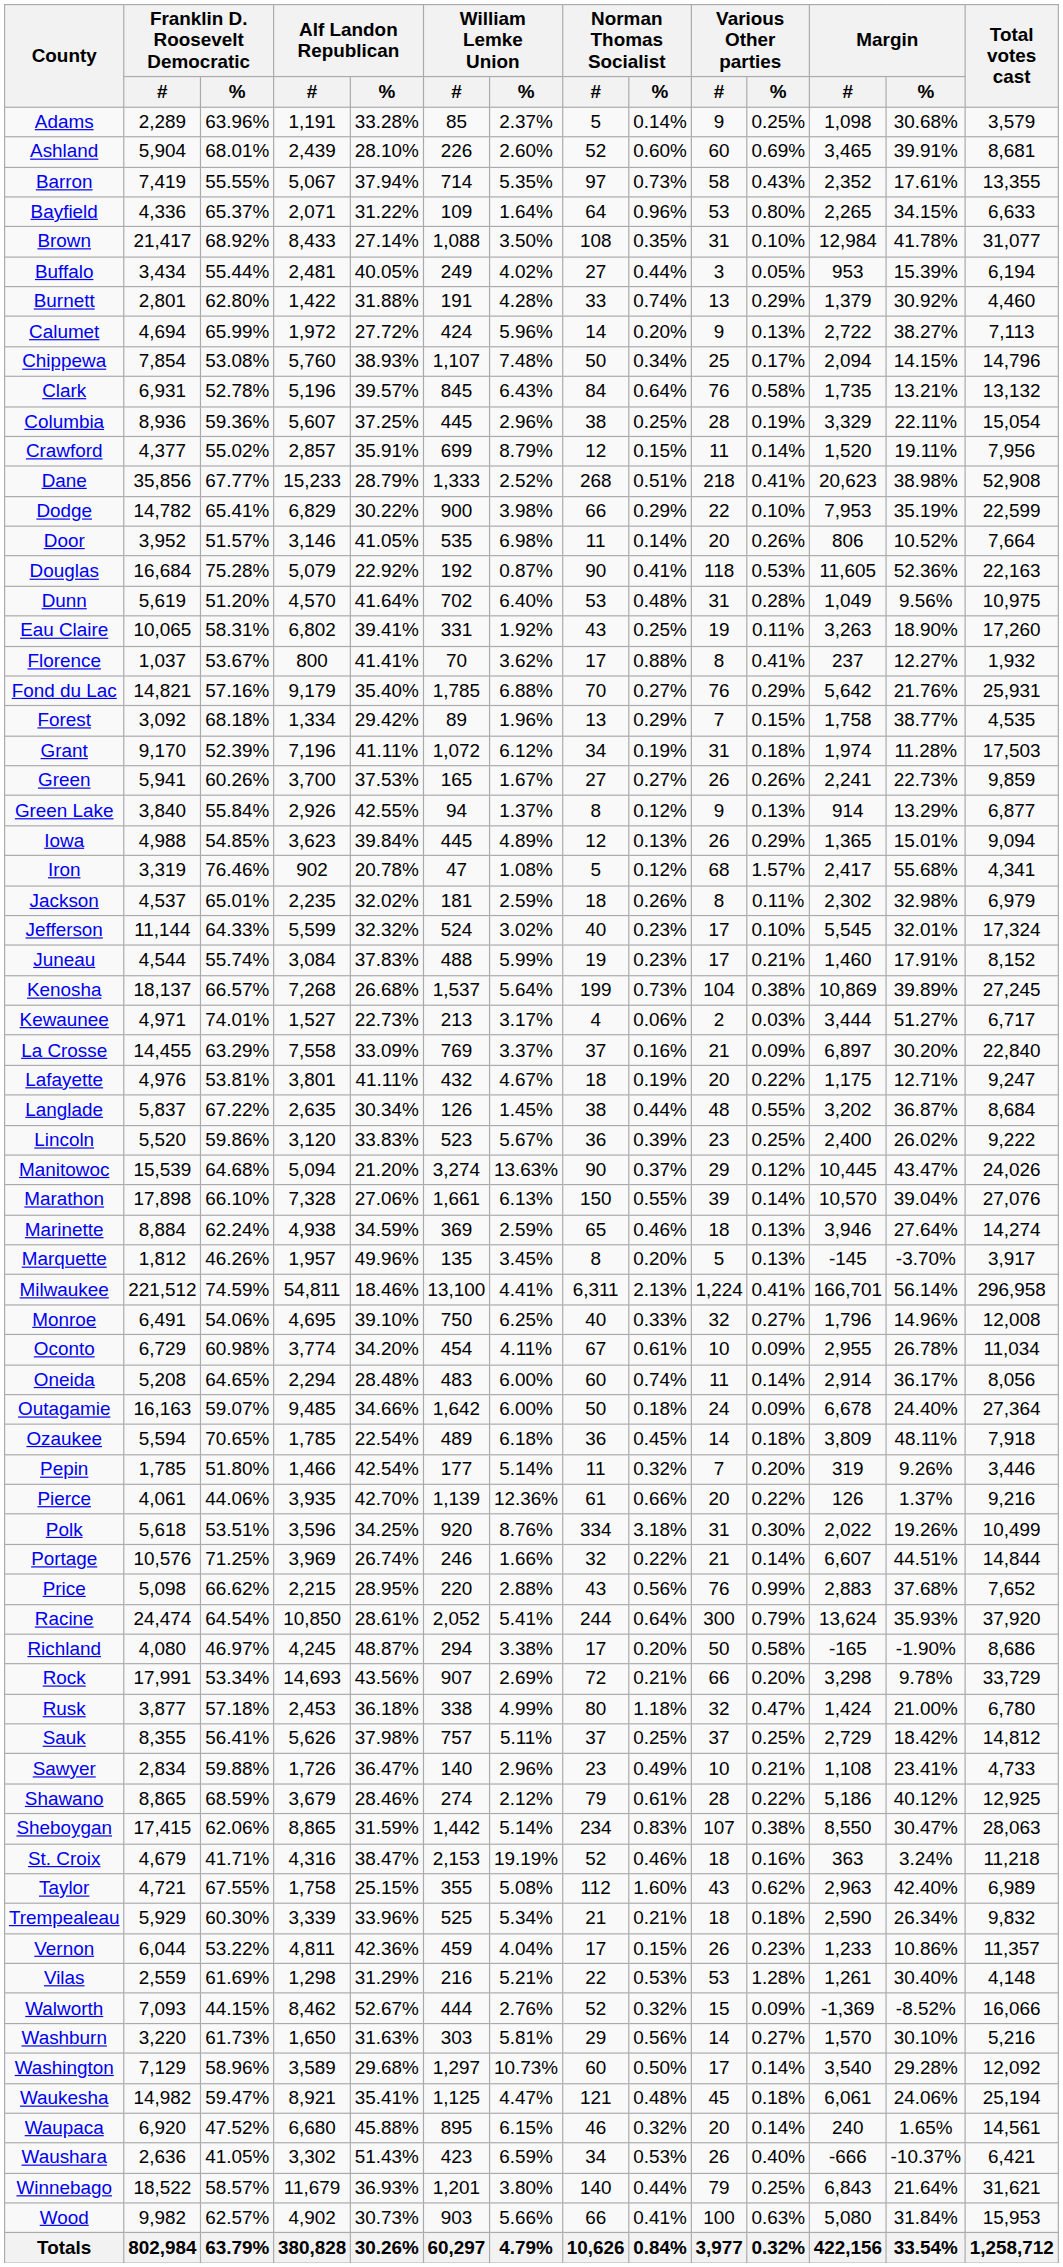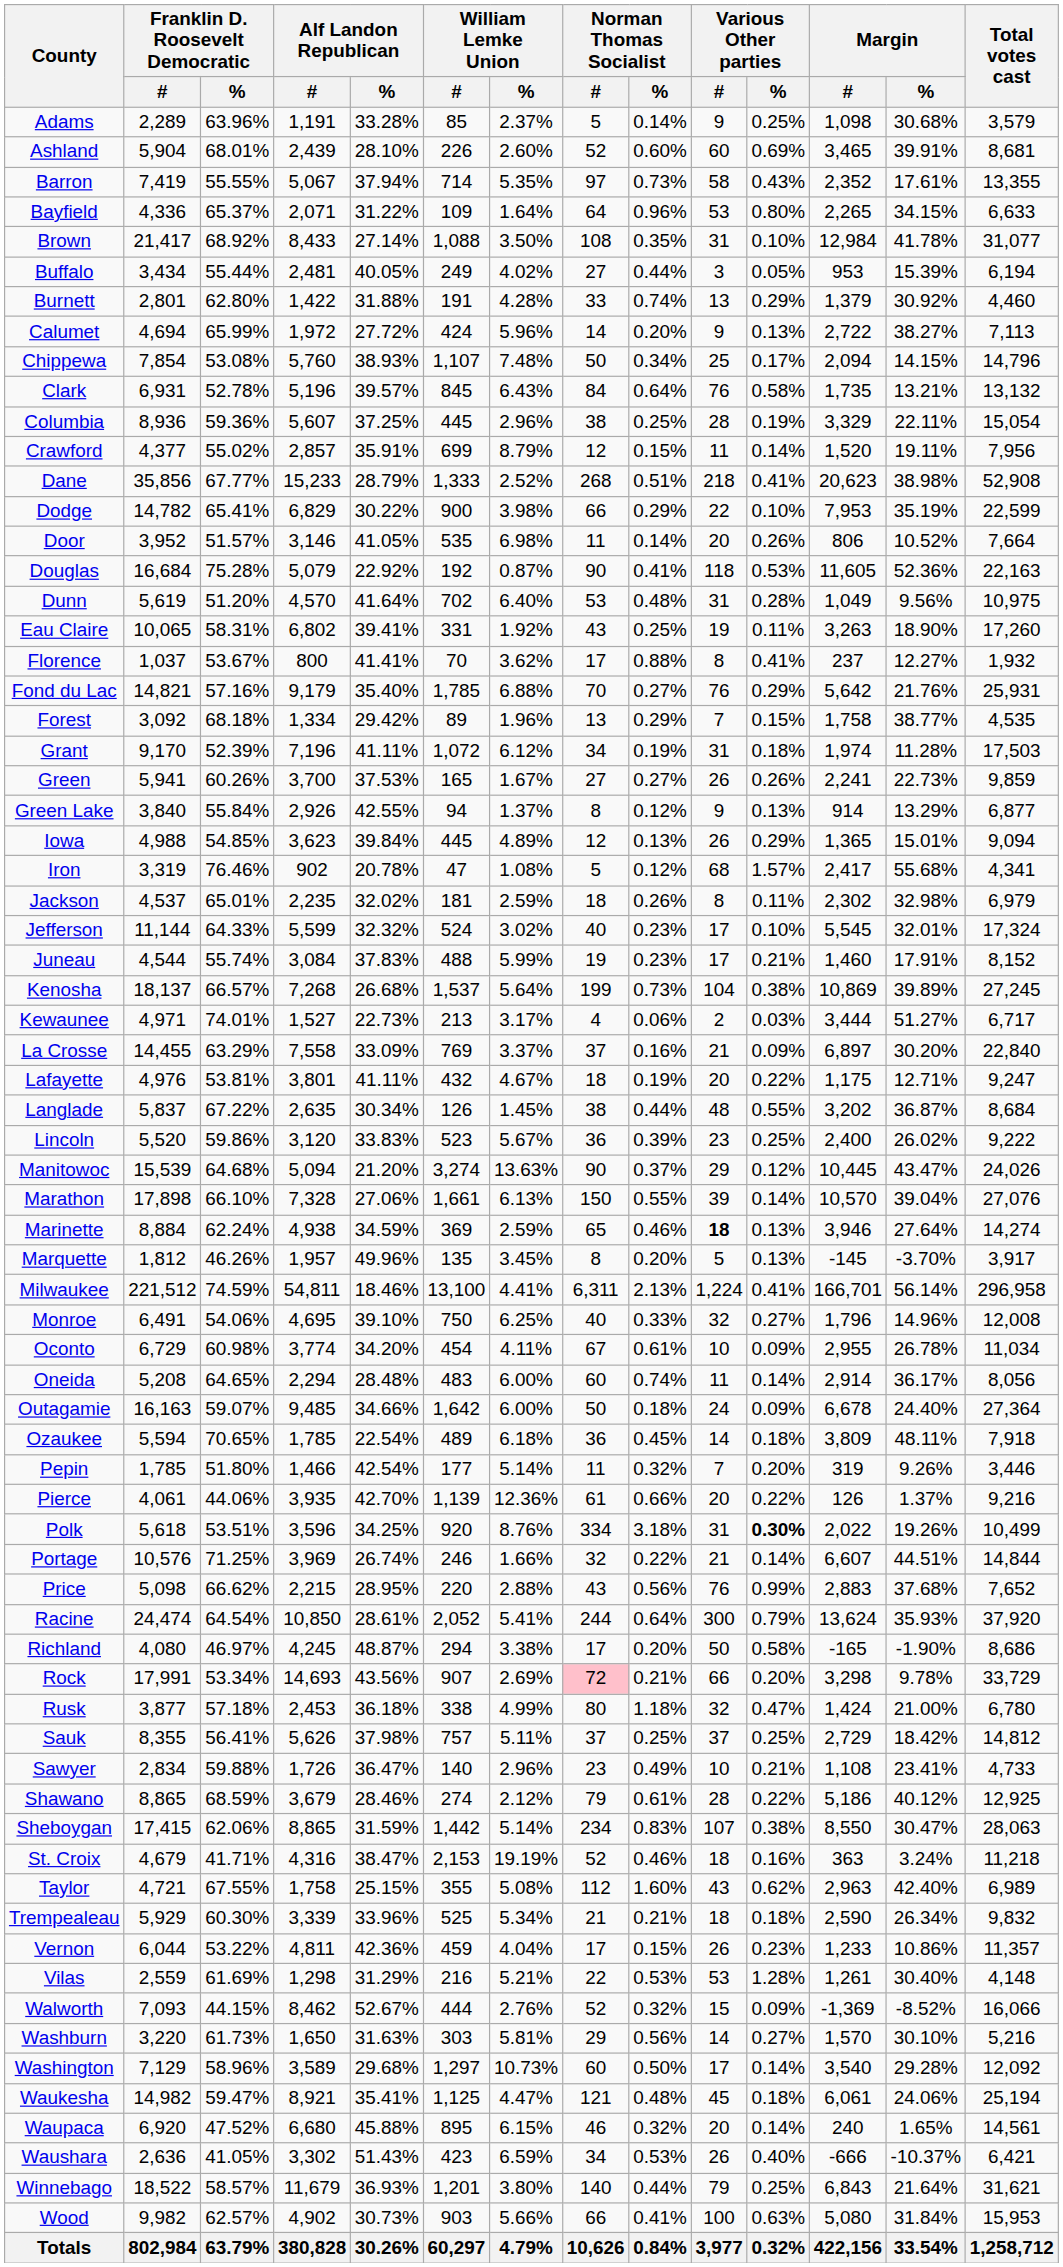Marinette | Various Other parties / #: normal -> bold
Polk | Various Other parties / %: normal -> bold
Rock | Norman Thomas Socialist / #: no background -> pink background
